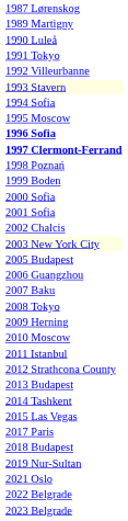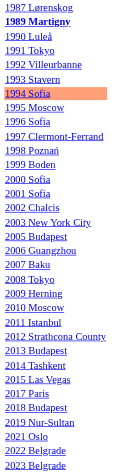1989 Martigny | column 1: normal -> bold
1993 Stavern | column 1: lightyellow background -> no background
1994 Sofia | column 1: no background -> lightsalmon background
1996 Sofia | column 1: bold -> normal
1997 Clermont-Ferrand | column 1: bold -> normal
2003 New York City | column 1: lightyellow background -> no background
